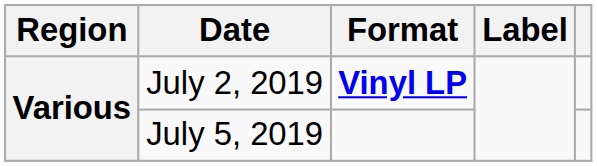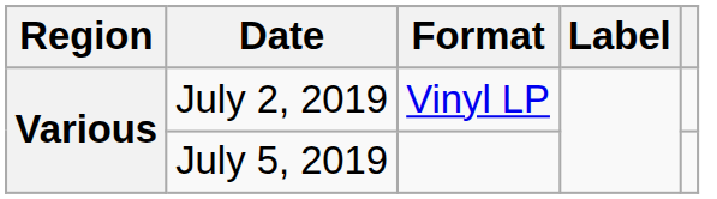July 2, 2019 | Format: bold -> normal
